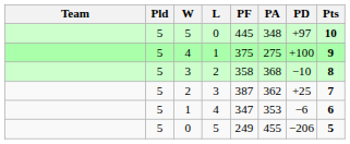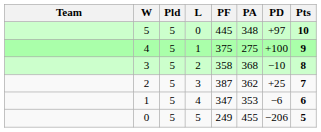columns swapped: Pld <-> W
